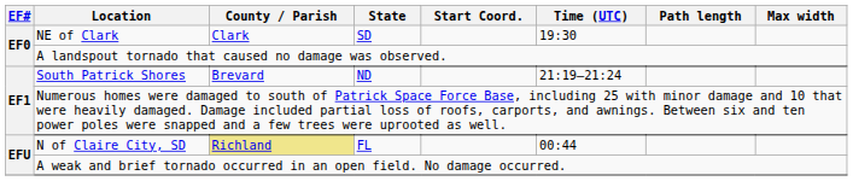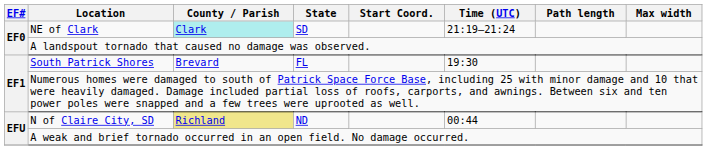NE of Clark | County / Parish: no background -> paleturquoise background
NE of Clark | Time (UTC): 19:30 -> 21:19–21:24
South Patrick Shores | State: ND -> FL
South Patrick Shores | Time (UTC): 21:19–21:24 -> 19:30
N of Claire City, SD | State: FL -> ND
